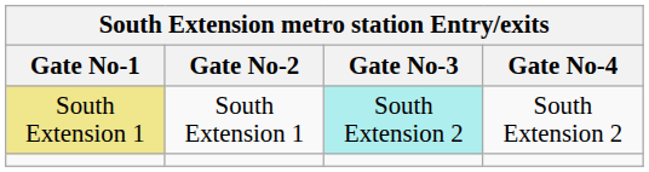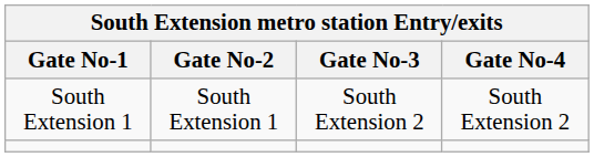row 3 | Gate No-1: khaki background -> no background
row 3 | Gate No-3: paleturquoise background -> no background
